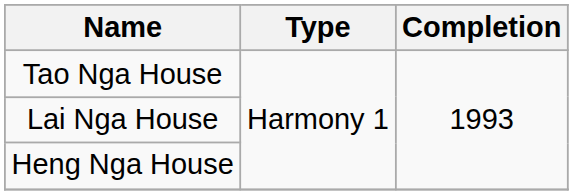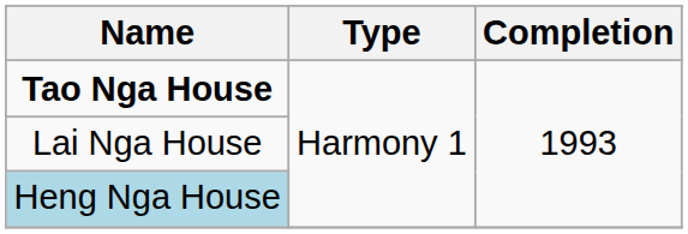Tao Nga House | Name: normal -> bold
Heng Nga House | Name: no background -> lightblue background
